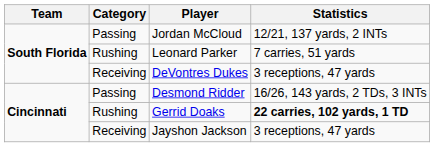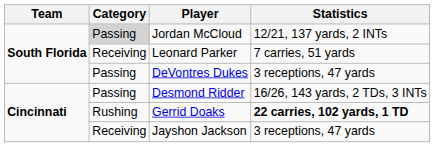Jordan McCloud | Category: no background -> lightgrey background
Leonard Parker | Category: Rushing -> Receiving
DeVontres Dukes | Category: Receiving -> Passing
